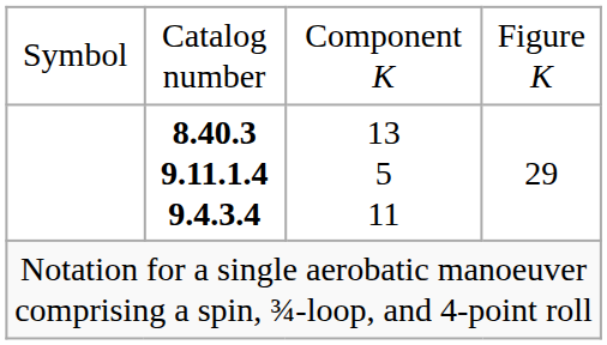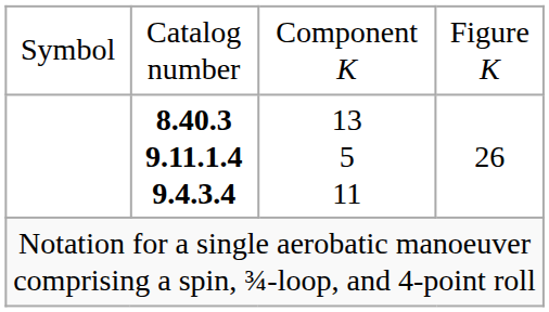row 2 | column 4: 29 -> 26
